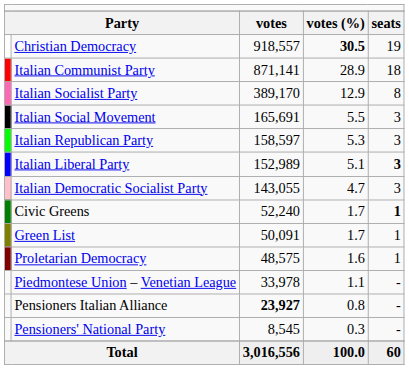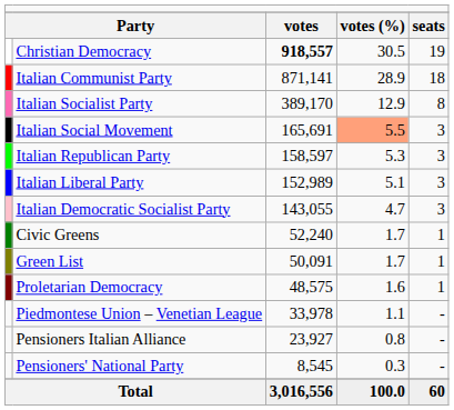Christian Democracy | column 3: normal -> bold
Christian Democracy | column 4: bold -> normal
Italian Social Movement | column 4: no background -> lightsalmon background
Italian Liberal Party | column 5: bold -> normal
Civic Greens | column 5: bold -> normal
Pensioners Italian Alliance | column 3: bold -> normal
